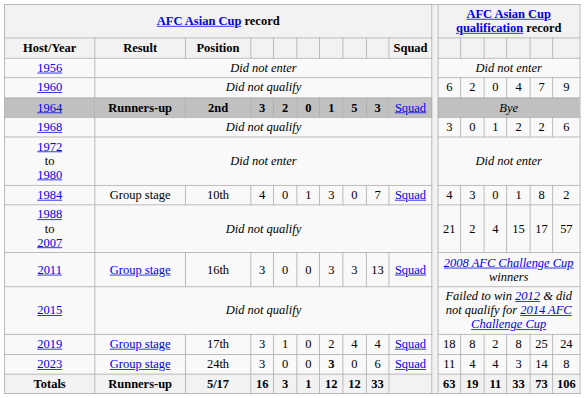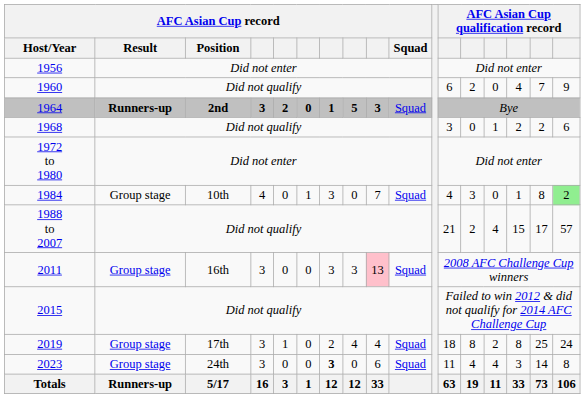1984 | column 17: no background -> lightgreen background
2011 | column 9: no background -> pink background
